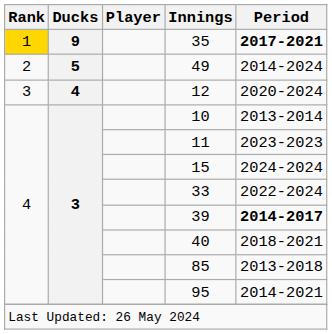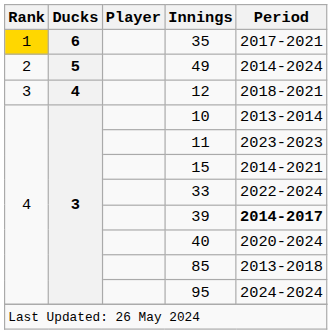35 | Ducks: 9 -> 6
35 | Period: bold -> normal
12 | Period: 2020-2024 -> 2018-2021
15 | Period: 2024-2024 -> 2014-2021
40 | Period: 2018-2021 -> 2020-2024
95 | Period: 2014-2021 -> 2024-2024
